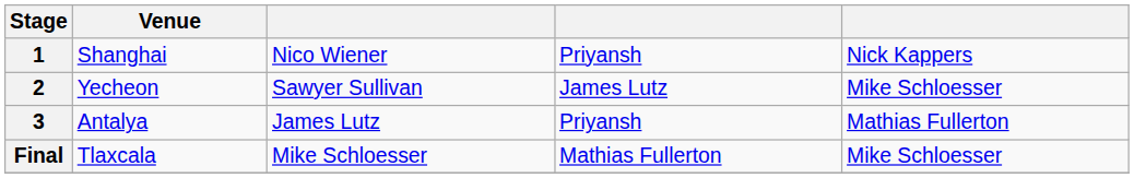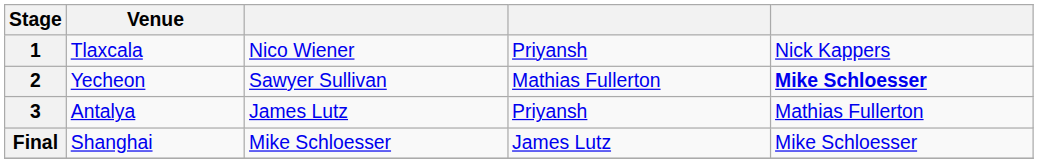1 | Venue: Shanghai -> Tlaxcala
2 | column 4: James Lutz -> Mathias Fullerton
2 | column 5: normal -> bold
Final | Venue: Tlaxcala -> Shanghai
Final | column 4: Mathias Fullerton -> James Lutz
